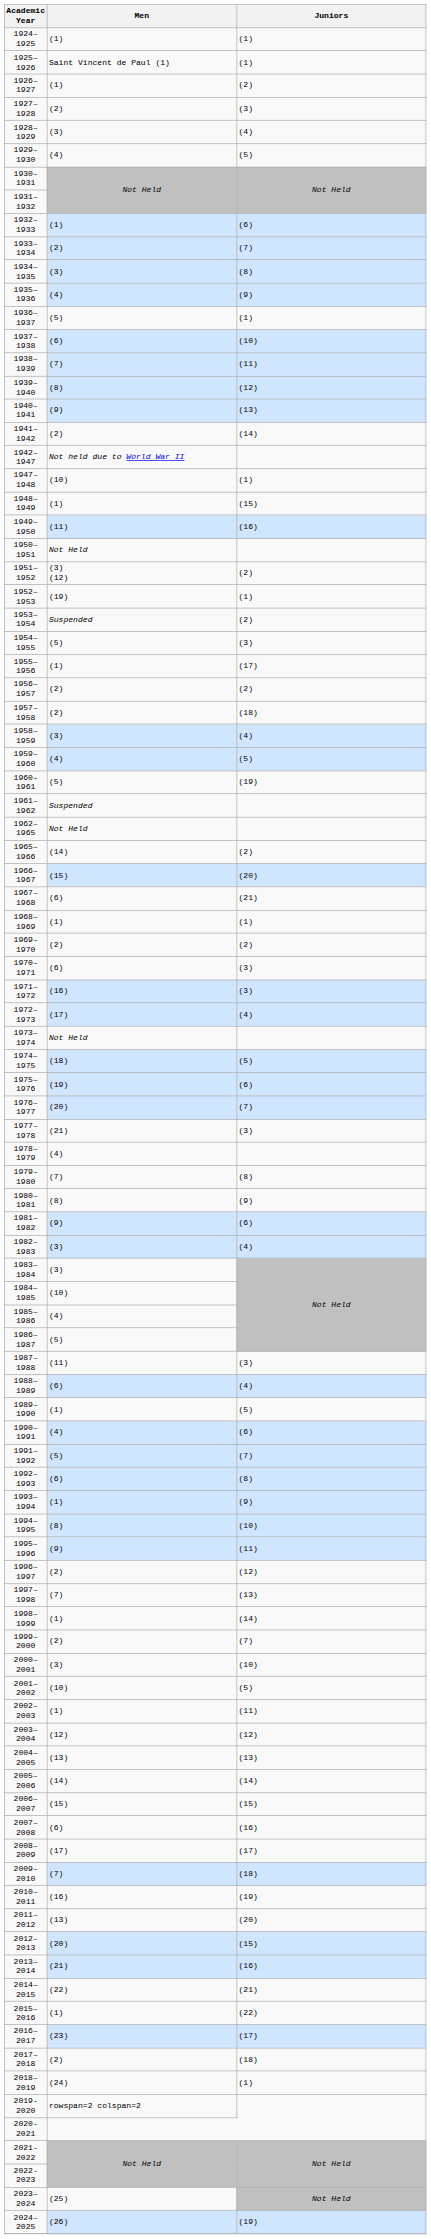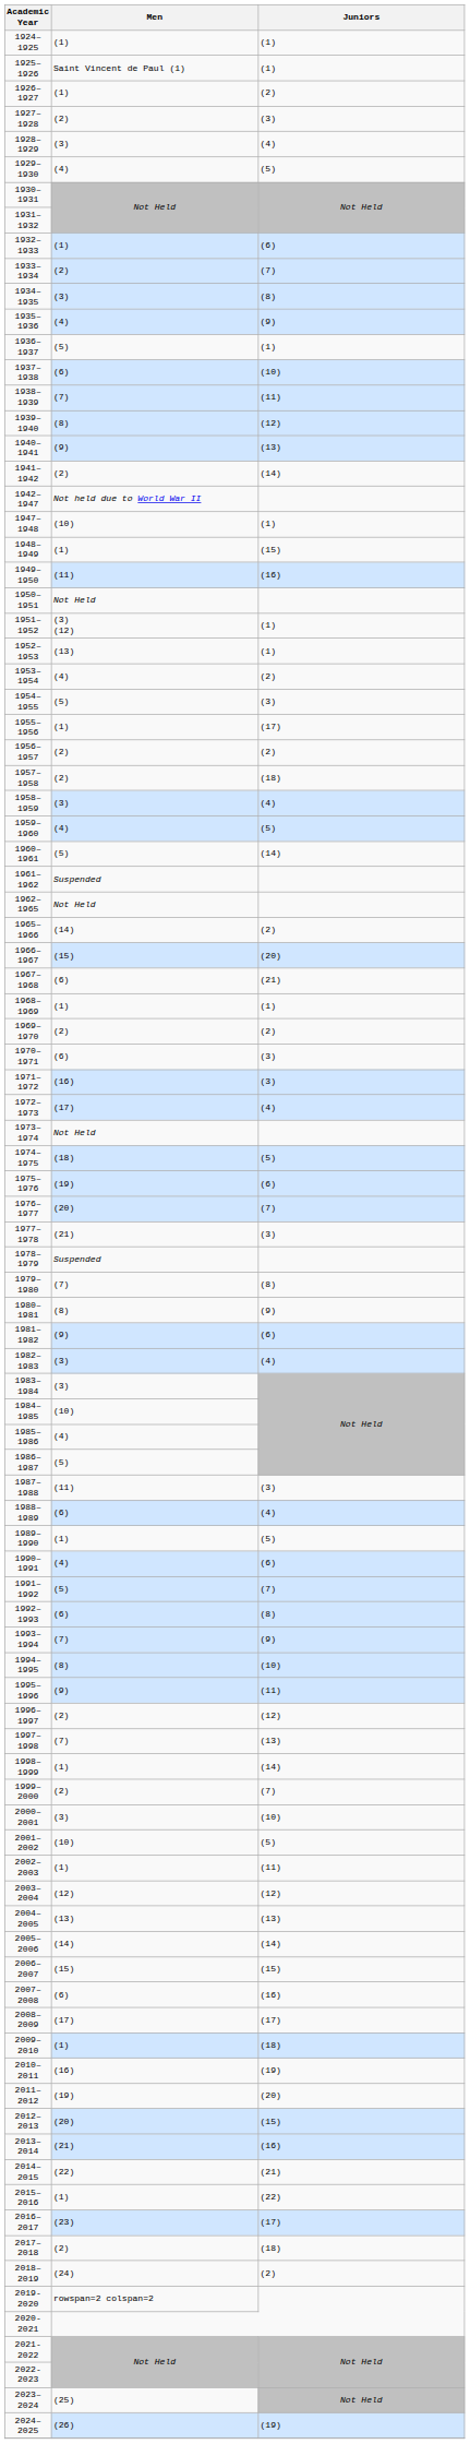1951–1952 | Juniors: (2) -> (1)
1952–1953 | Men: (19) -> (13)
1953–1954 | Men: Suspended -> (4)
1960–1961 | Juniors: (19) -> (14)
1978–1979 | Men: (4) -> Suspended
1993–1994 | Men: (1) -> (7)
2009–2010 | Men: (7) -> (1)
2011–2012 | Men: (13) -> (19)
2018–2019 | Juniors: (1) -> (2)
